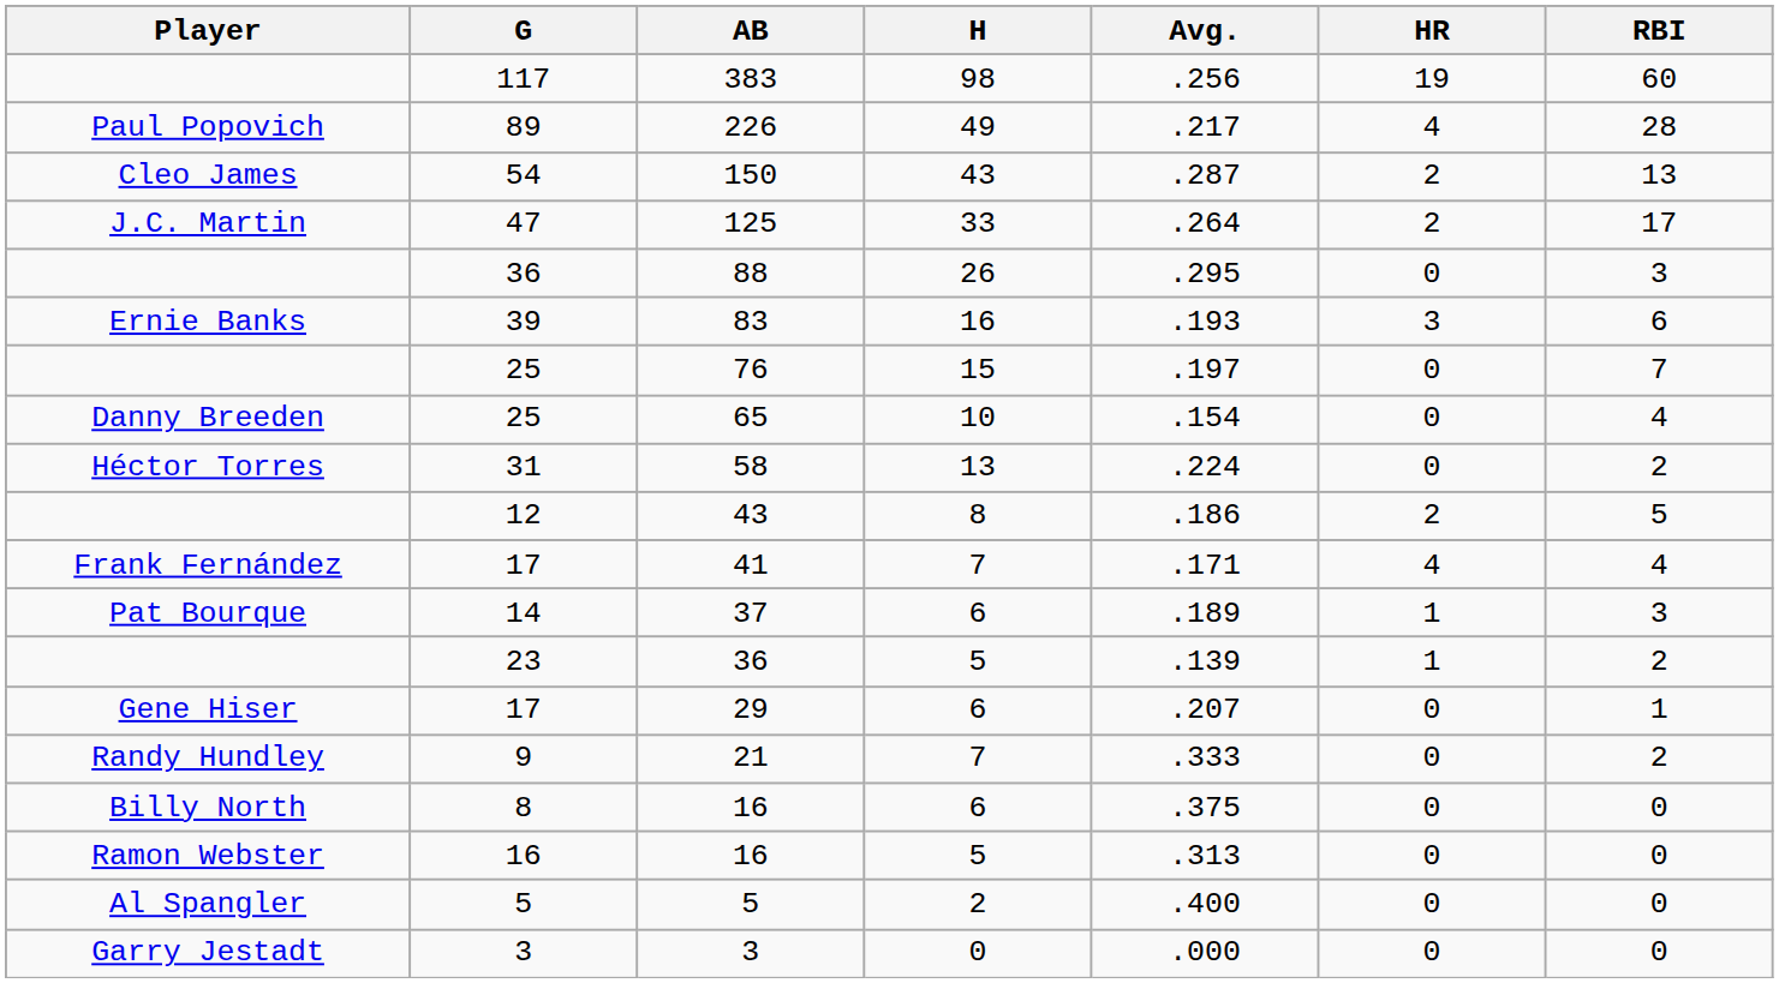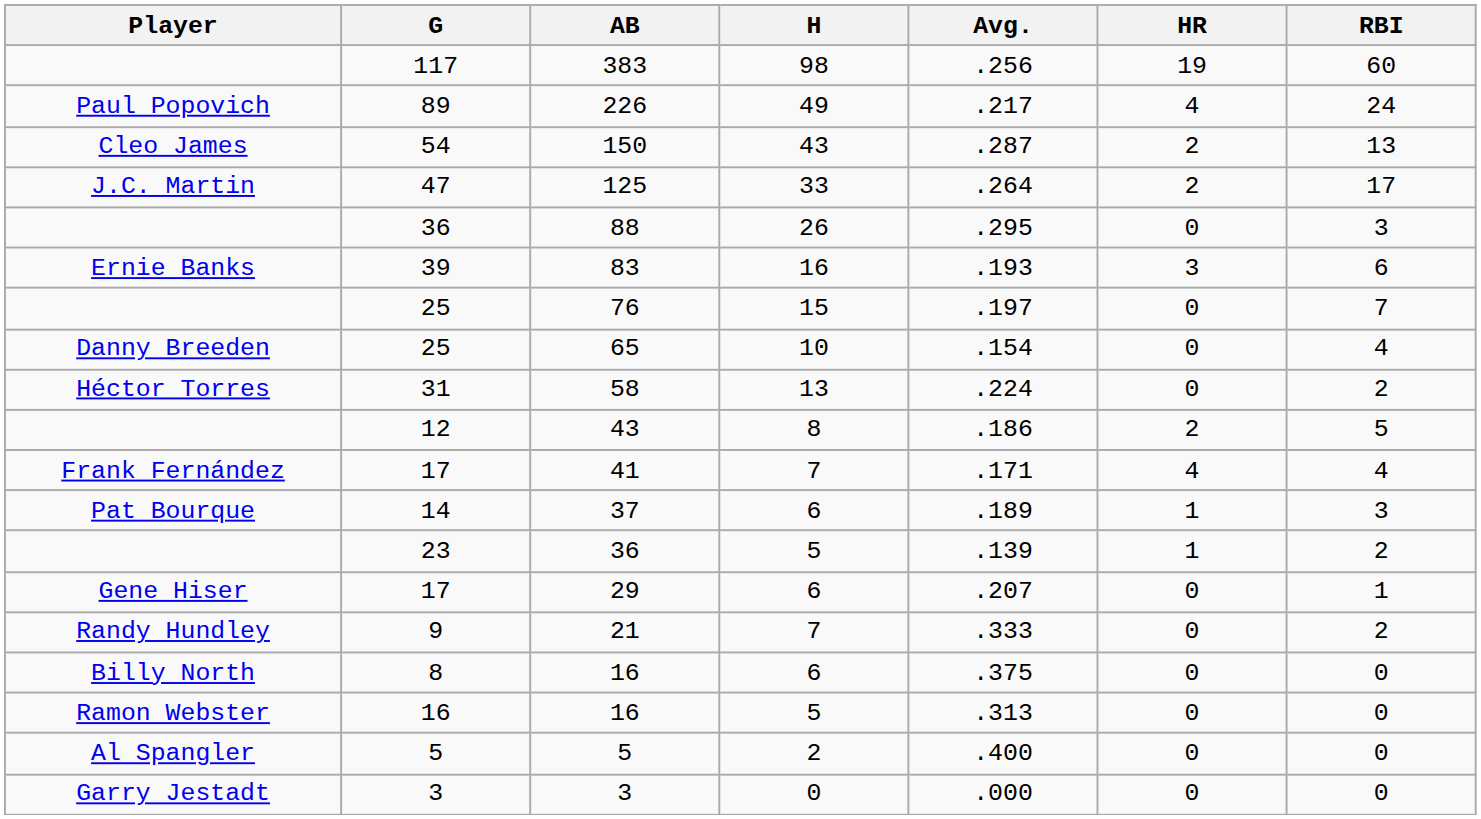226 | RBI: 28 -> 24
